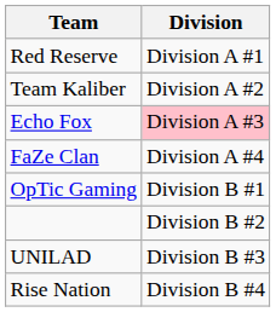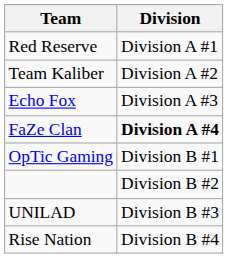Echo Fox | Division: pink background -> no background
FaZe Clan | Division: normal -> bold
